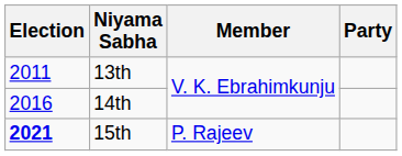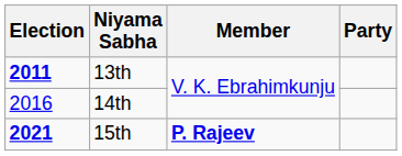13th | Election: normal -> bold
15th | Member: normal -> bold
